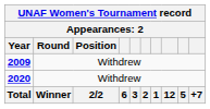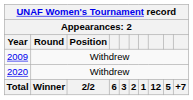2009 | Year: bold -> normal
2020 | Year: bold -> normal
